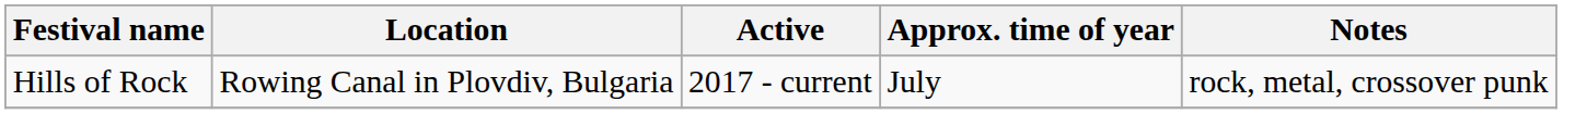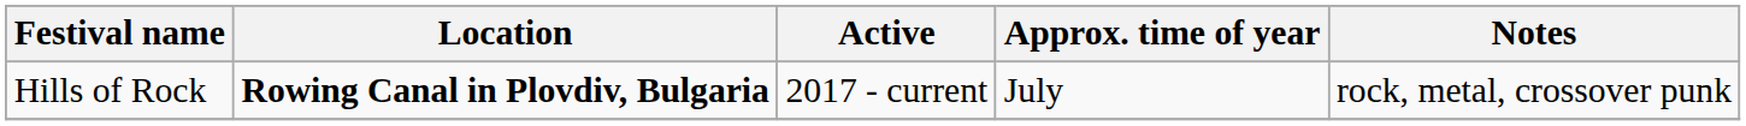Hills of Rock | Location: normal -> bold
